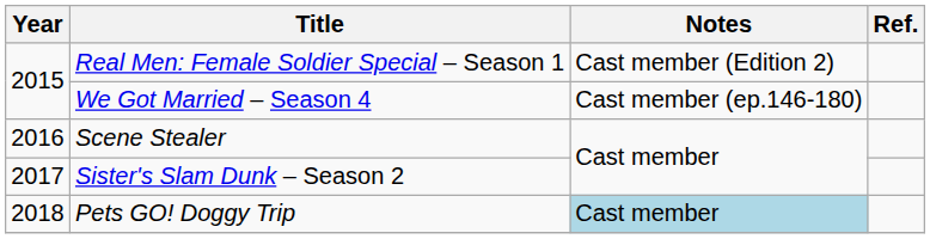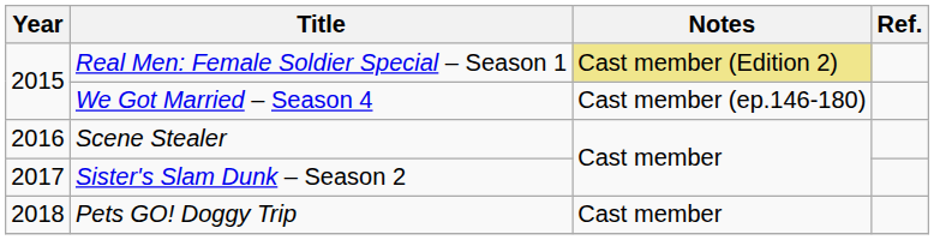Real Men: Female Soldier Special – Season 1 | Notes: no background -> khaki background
Pets GO! Doggy Trip | Notes: lightblue background -> no background
